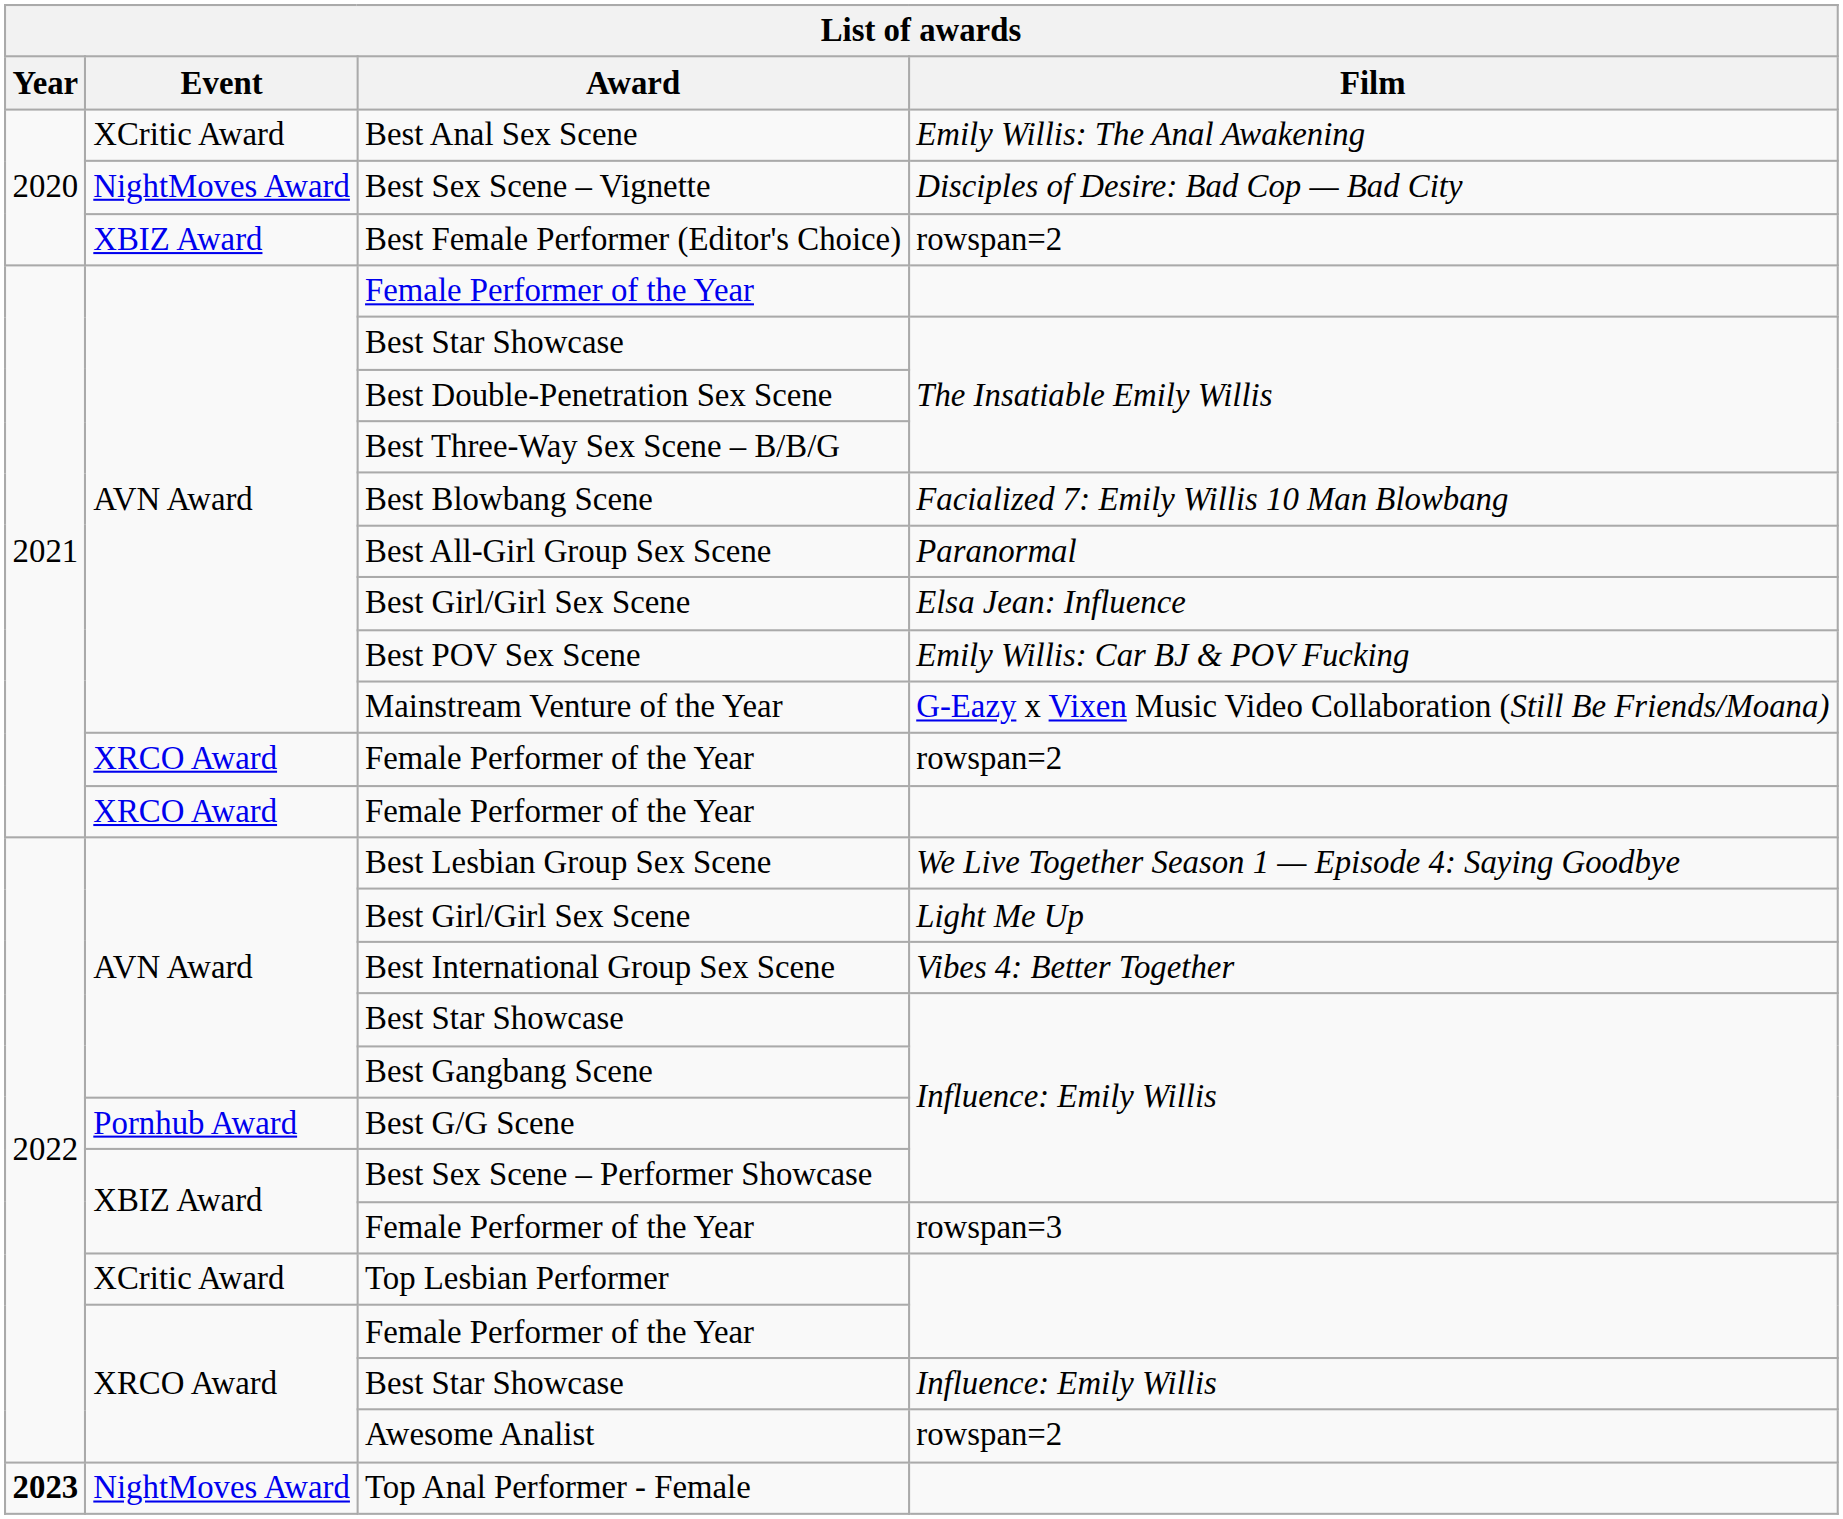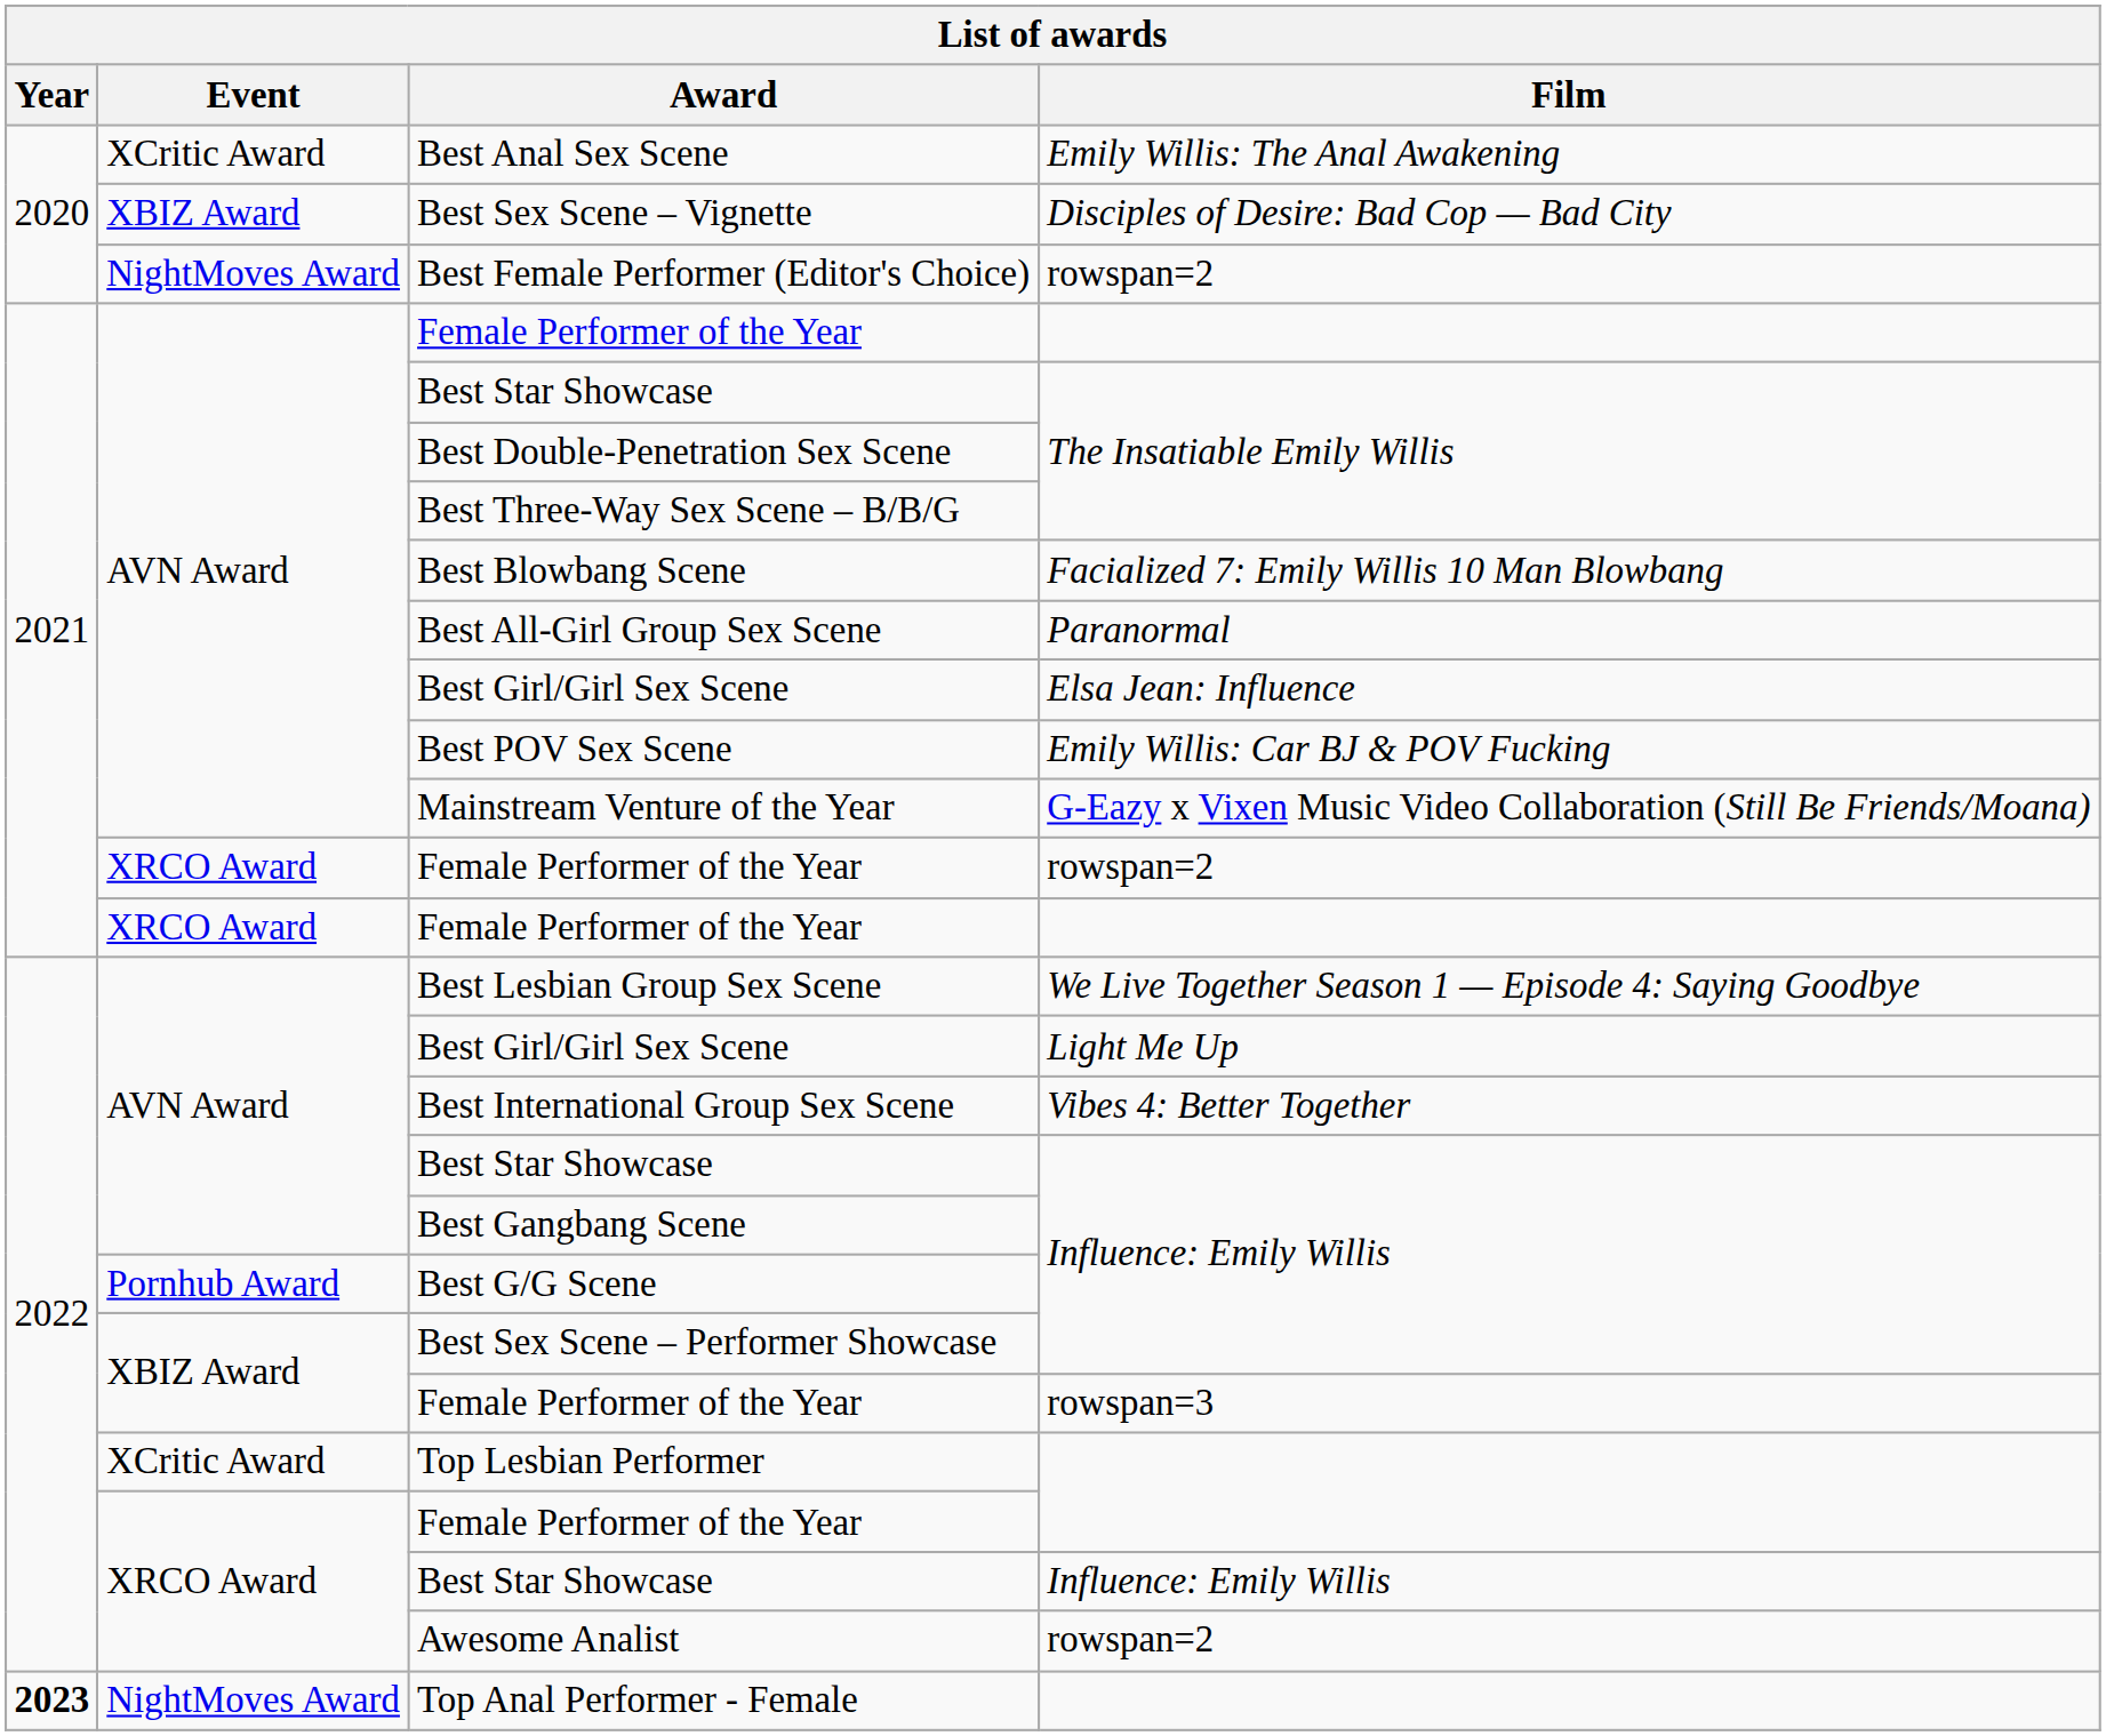Best Sex Scene – Vignette | Event: NightMoves Award -> XBIZ Award
Best Female Performer (Editor's Choice) | Event: XBIZ Award -> NightMoves Award
